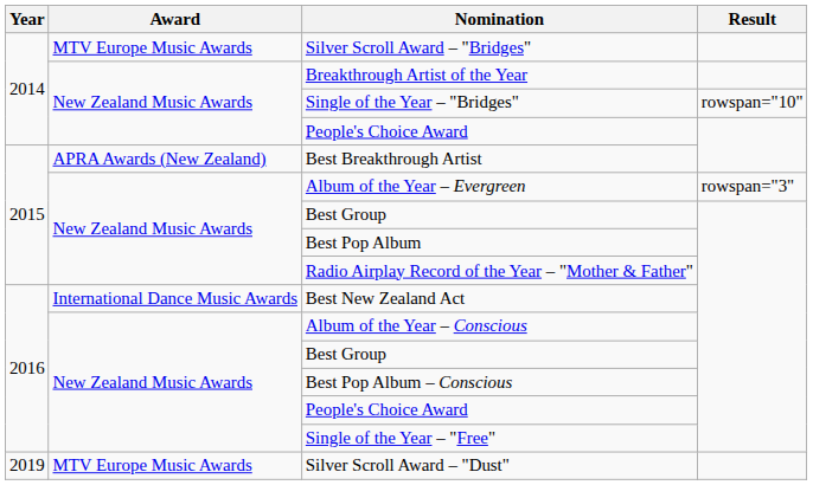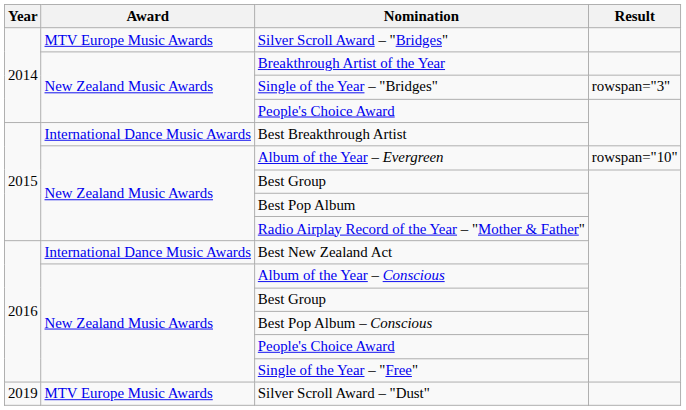Single of the Year – "Bridges" | Result: rowspan="10" -> rowspan="3"
Best Breakthrough Artist | Award: APRA Awards (New Zealand) -> International Dance Music Awards
Album of the Year – Evergreen | Result: rowspan="3" -> rowspan="10"
